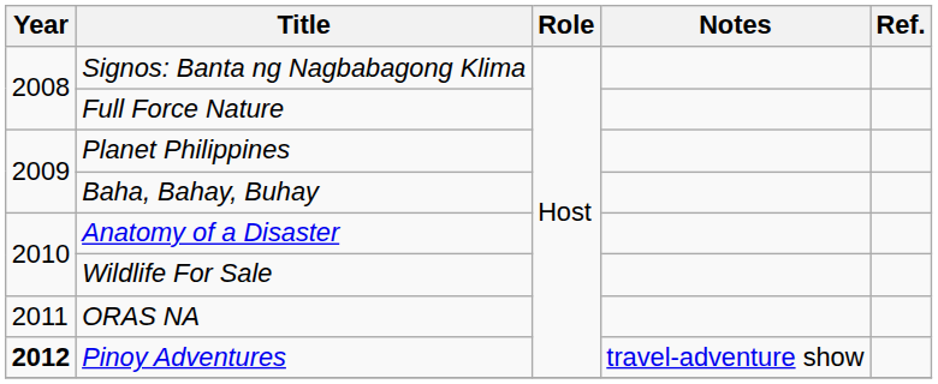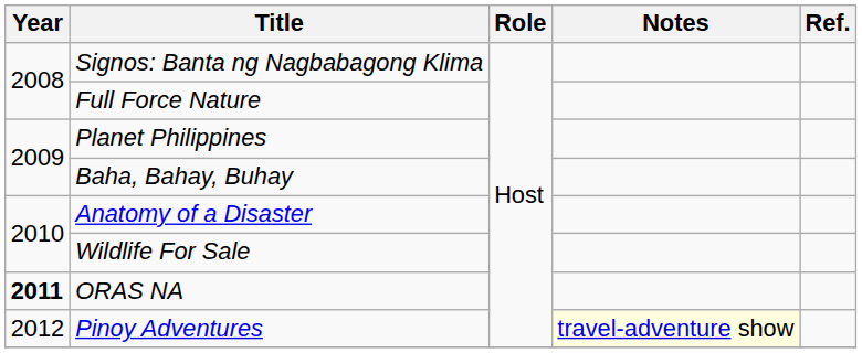ORAS NA | Year: normal -> bold
Pinoy Adventures | Year: bold -> normal
Pinoy Adventures | Notes: no background -> lightyellow background
